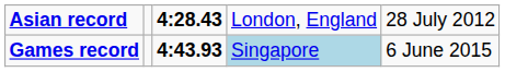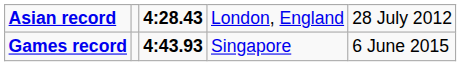Games record | column 4: lightblue background -> no background
